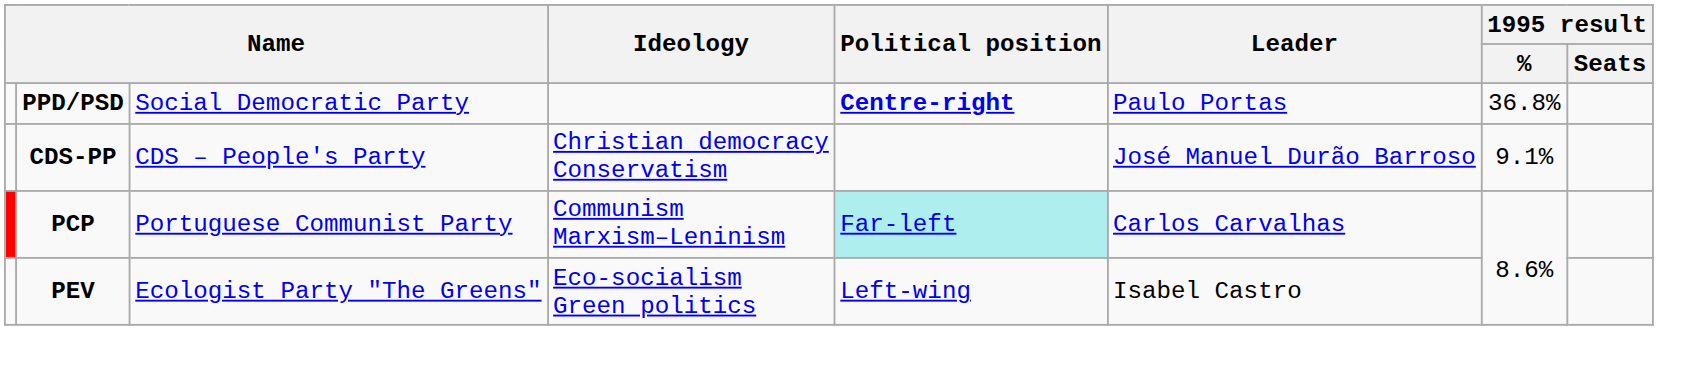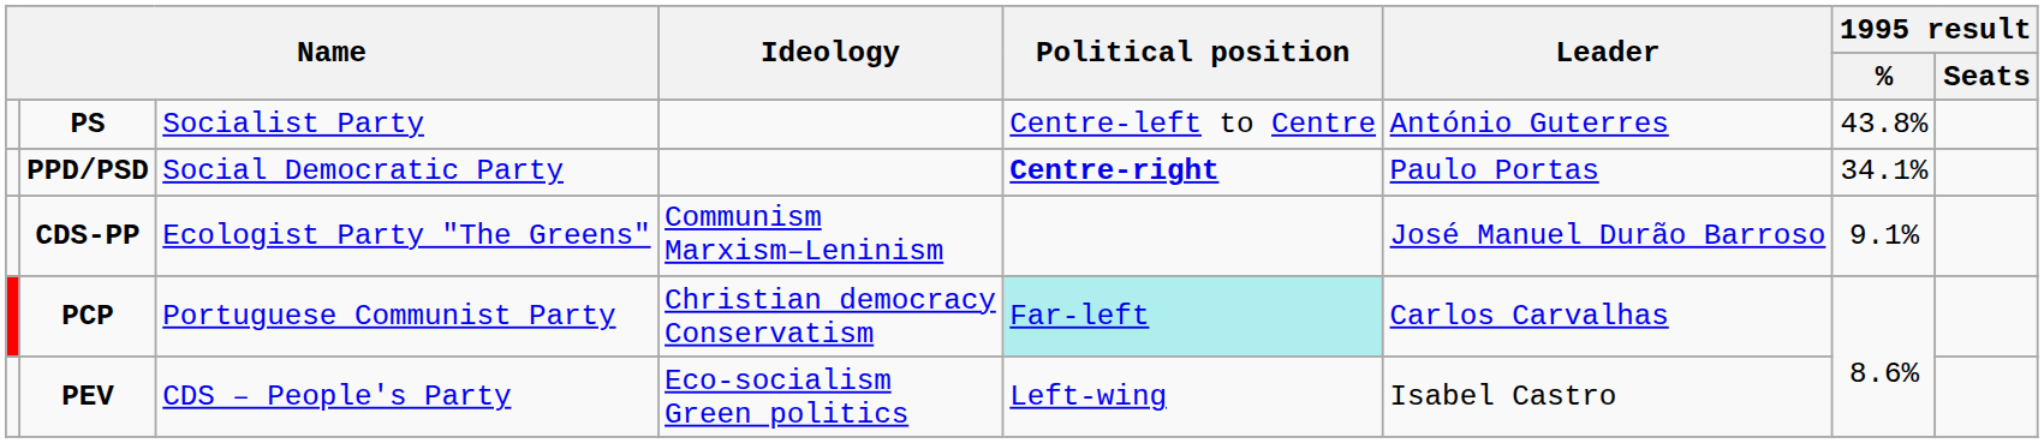+ row: PS | Socialist Party | Centre-left to Centre | António Guterres | 43.8%
PPD/PSD | 1995 result / %: 36.8% -> 34.1%
CDS-PP | column 3: CDS – People's Party -> Ecologist Party "The Greens"
CDS-PP | Ideology: Christian democracy Conservatism -> Communism Marxism–Leninism
PCP | Ideology: Communism Marxism–Leninism -> Christian democracy Conservatism
PEV | column 3: Ecologist Party "The Greens" -> CDS – People's Party
